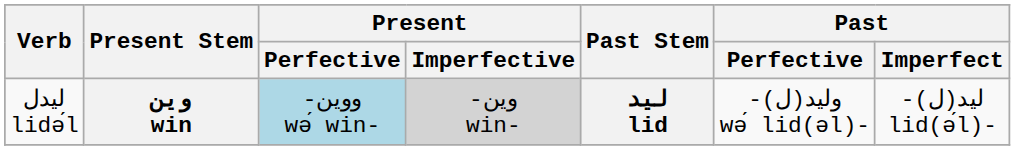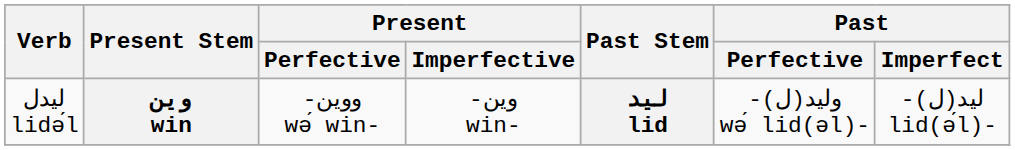وین win | Present / Perfective: lightblue background -> no background
وین win | Present / Imperfective: lightgrey background -> no background
